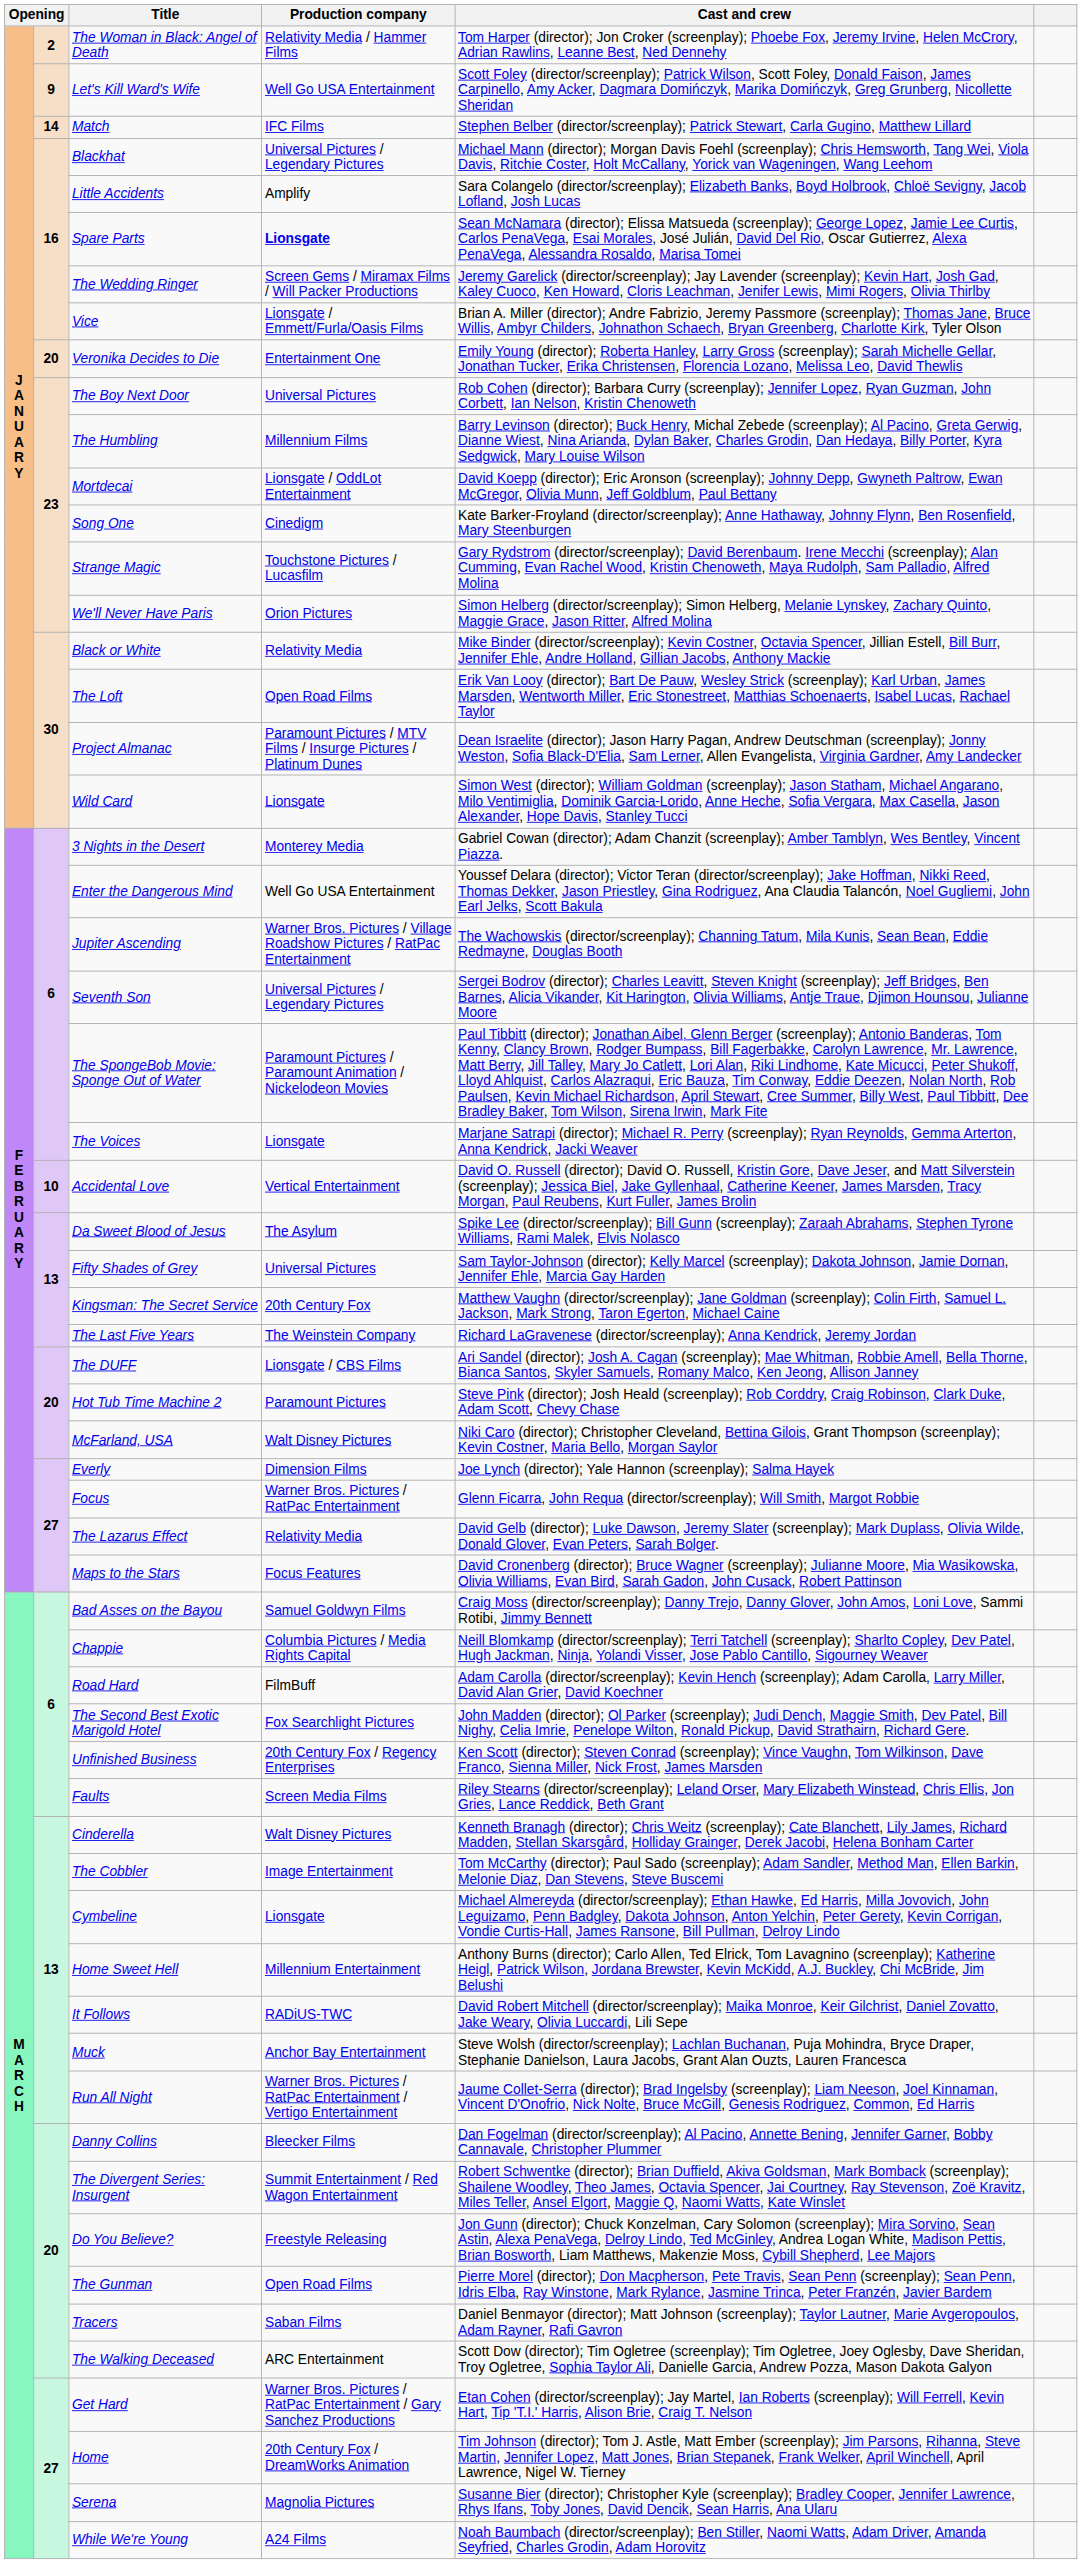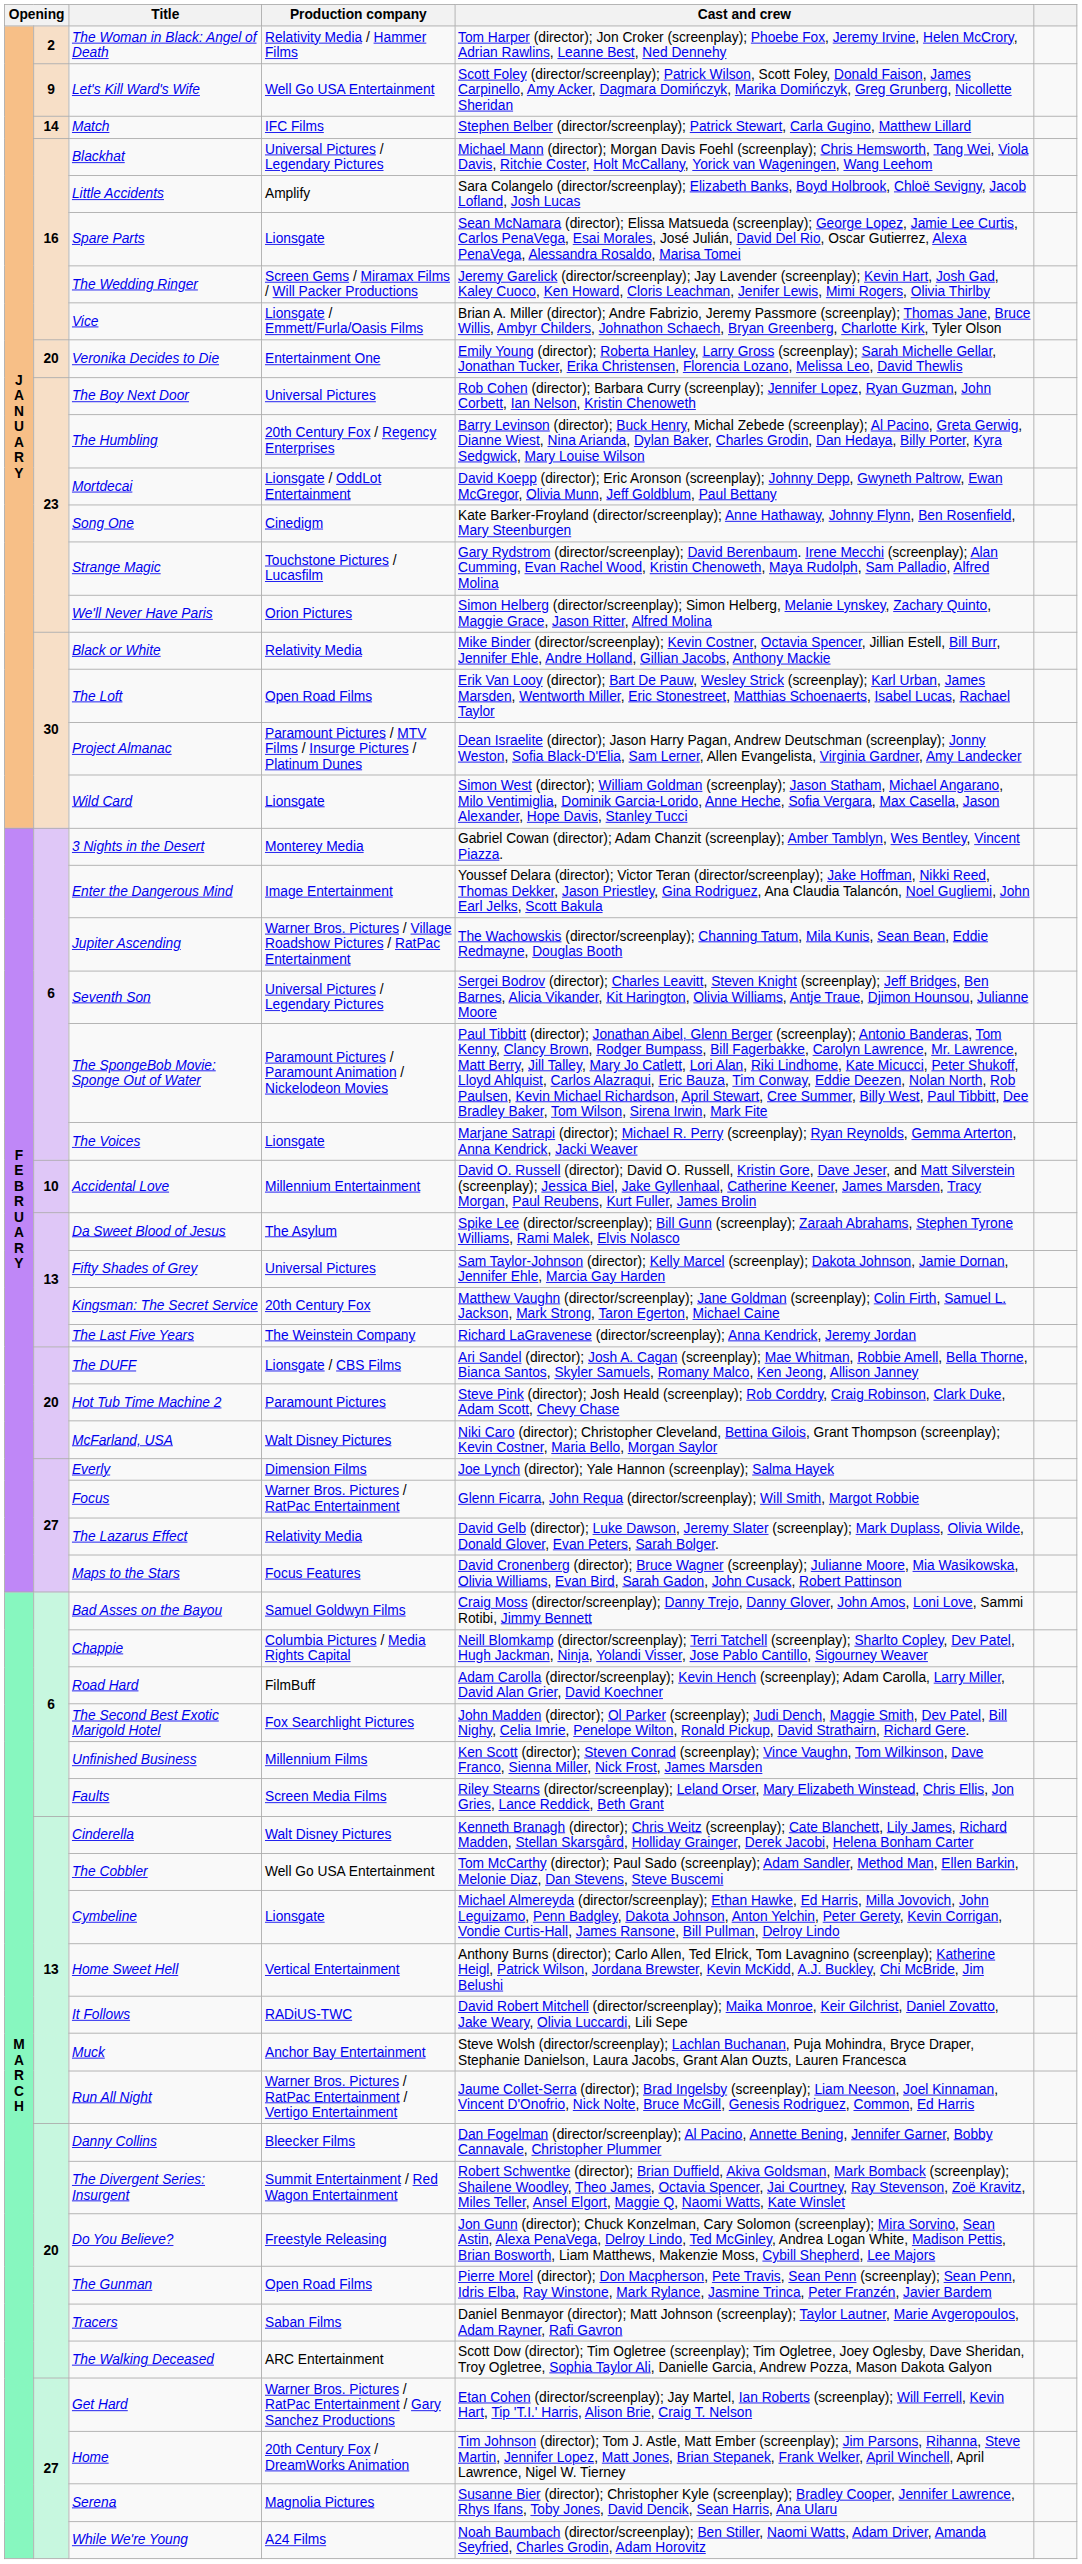Spare Parts | Production company: bold -> normal
The Humbling | Production company: Millennium Films -> 20th Century Fox / Regency Enterprises
Enter the Dangerous Mind | Production company: Well Go USA Entertainment -> Image Entertainment
Accidental Love | Production company: Vertical Entertainment -> Millennium Entertainment
Unfinished Business | Production company: 20th Century Fox / Regency Enterprises -> Millennium Films
The Cobbler | Production company: Image Entertainment -> Well Go USA Entertainment
Home Sweet Hell | Production company: Millennium Entertainment -> Vertical Entertainment
